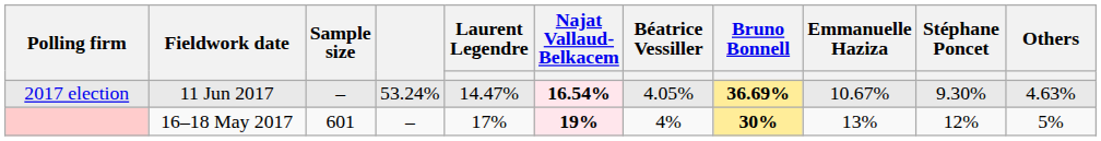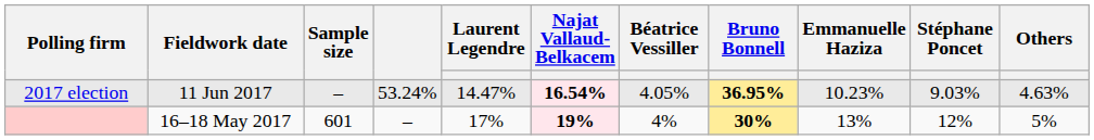2017 election | Bruno Bonnell: 36.69% -> 36.95%
2017 election | Emmanuelle Haziza: 10.67% -> 10.23%
2017 election | Stéphane Poncet: 9.30% -> 9.03%
